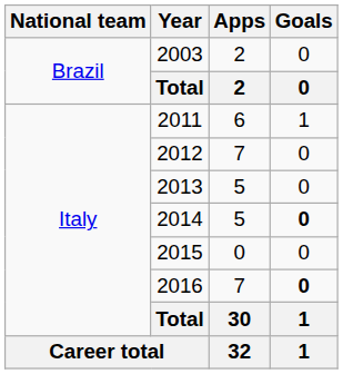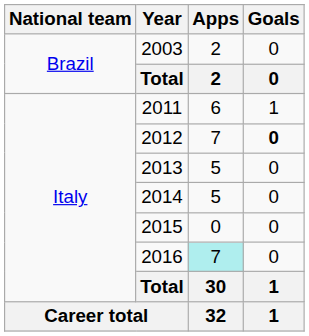2012 | Goals: normal -> bold
2014 | Goals: bold -> normal
2016 | Apps: no background -> paleturquoise background
2016 | Goals: bold -> normal
